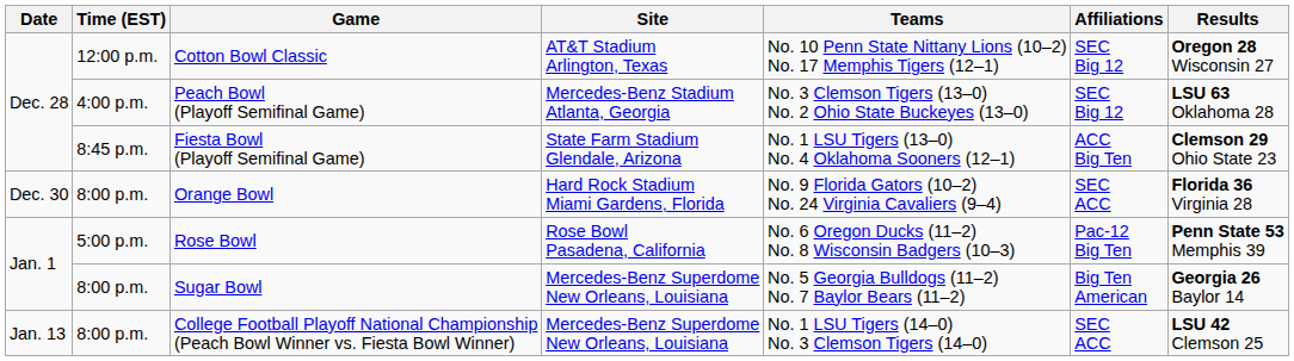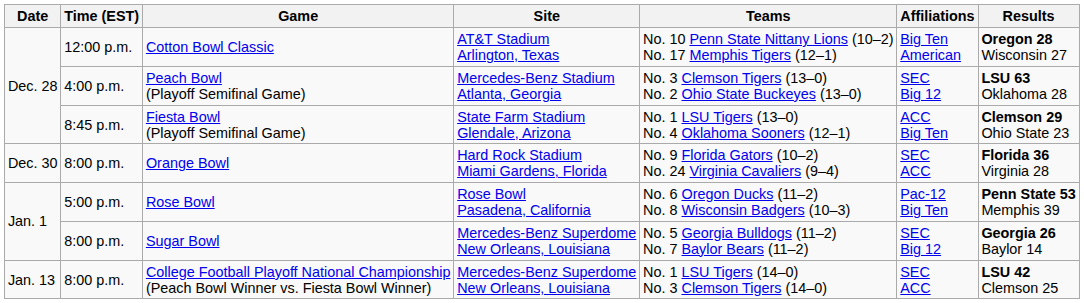Cotton Bowl Classic | Affiliations: SEC Big 12 -> Big Ten American
Sugar Bowl | Affiliations: Big Ten American -> SEC Big 12
